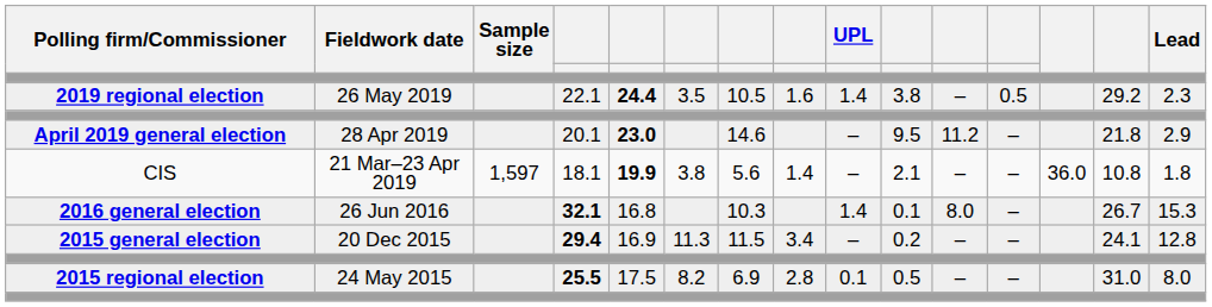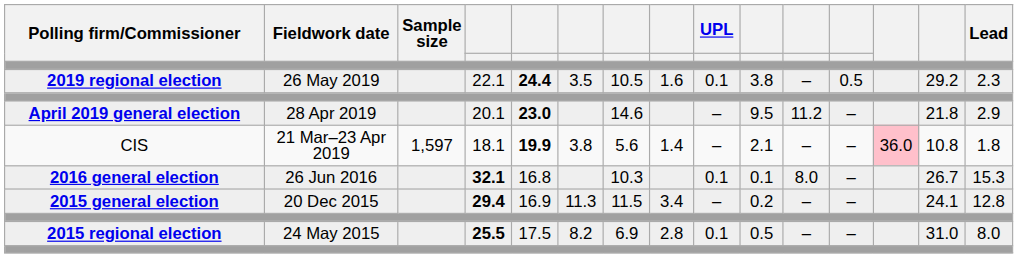2019 regional election | UPL: 1.4 -> 0.1
CIS | column 13: no background -> pink background
2016 general election | UPL: 1.4 -> 0.1
